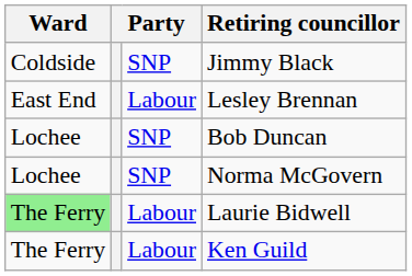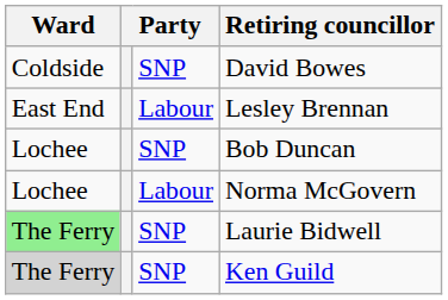- row: Coldside | SNP | Jimmy Black
+ row: Coldside | SNP | David Bowes
Norma McGovern | column 3: SNP -> Labour
Laurie Bidwell | column 3: Labour -> SNP
Ken Guild | Ward: no background -> lightgrey background
Ken Guild | column 3: Labour -> SNP
